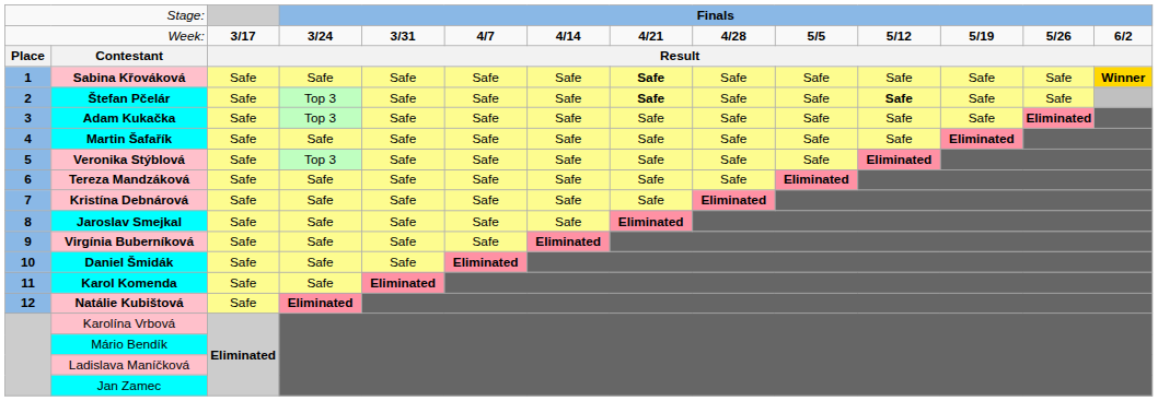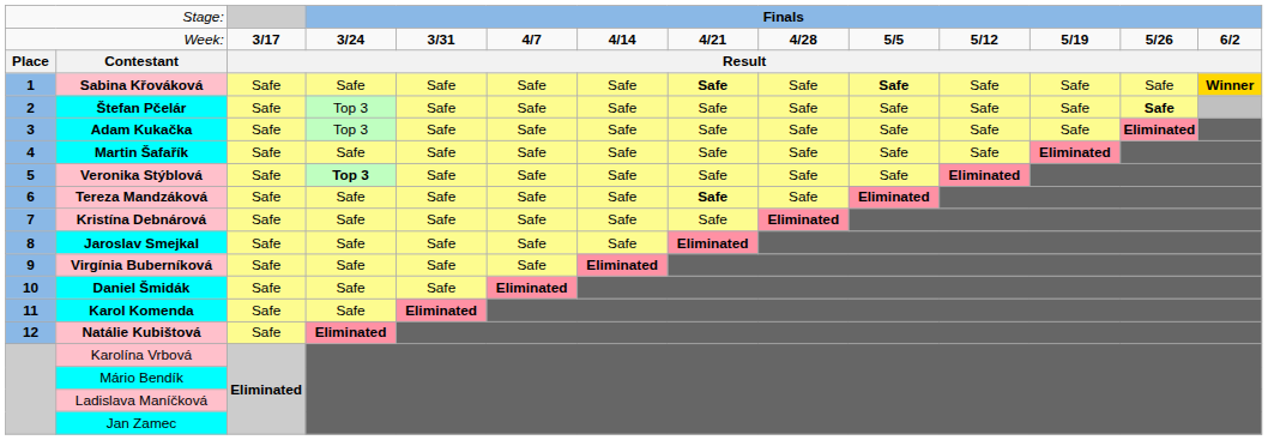Sabina Křováková | column 10: normal -> bold
Štefan Pčelár | column 8: bold -> normal
Štefan Pčelár | column 11: bold -> normal
Štefan Pčelár | column 13: normal -> bold
Veronika Stýblová | column 4: normal -> bold
Tereza Mandzáková | column 8: normal -> bold
